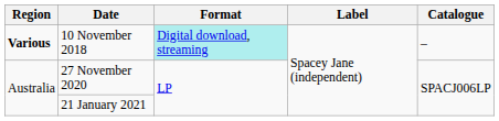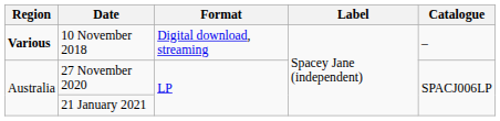10 November 2018 | Format: paleturquoise background -> no background
